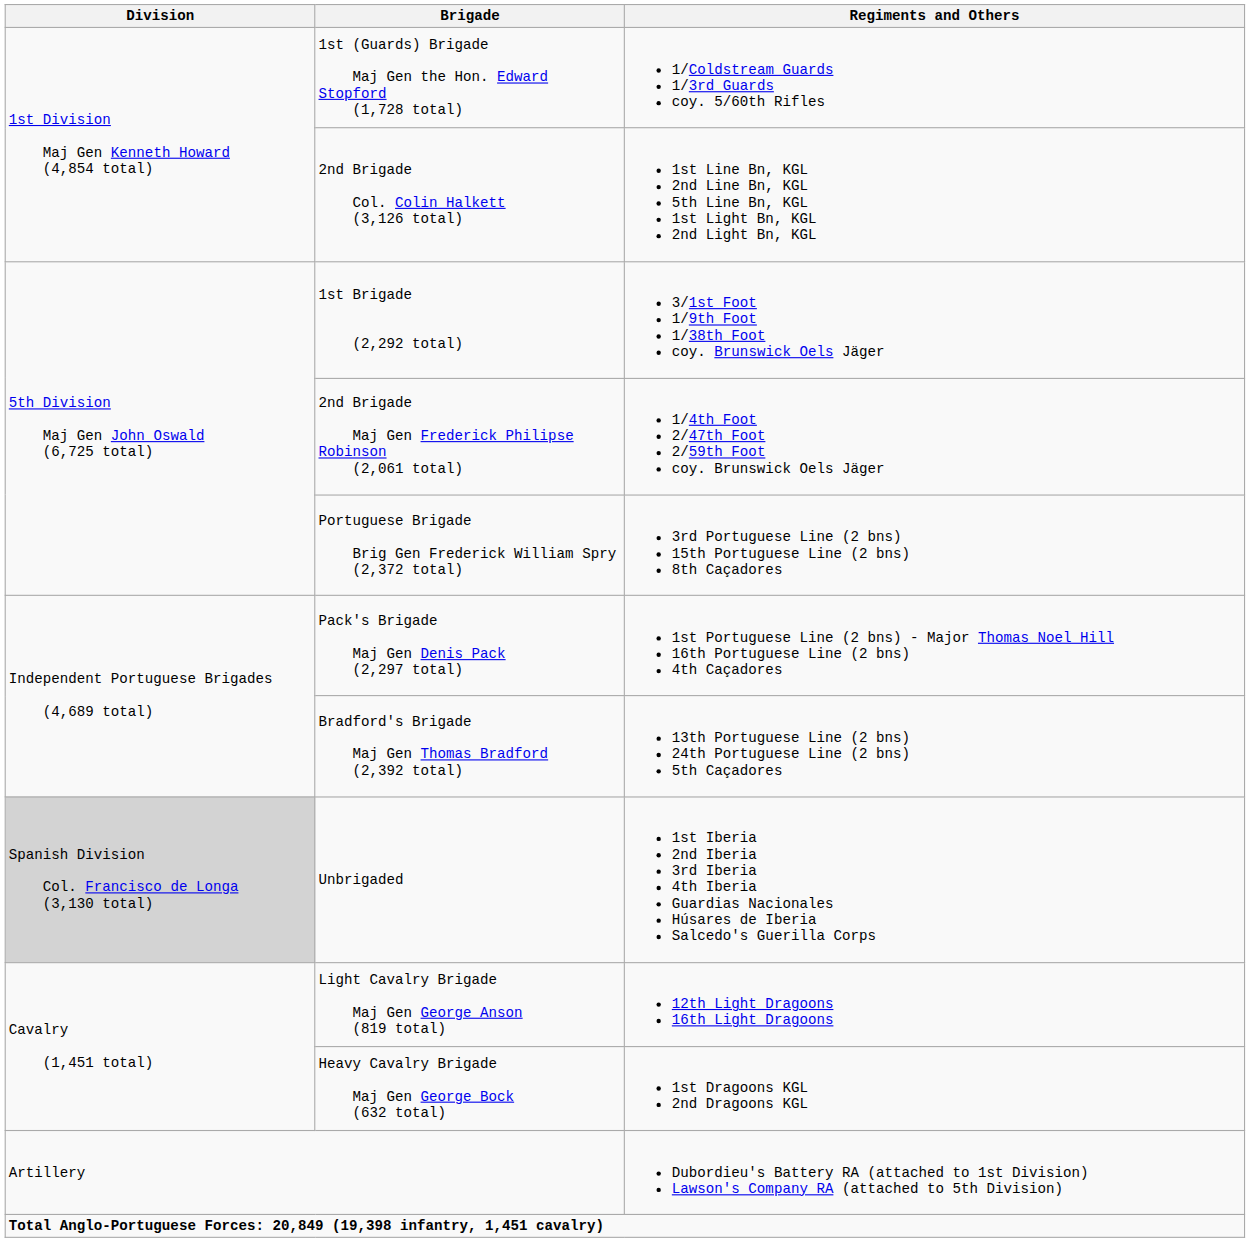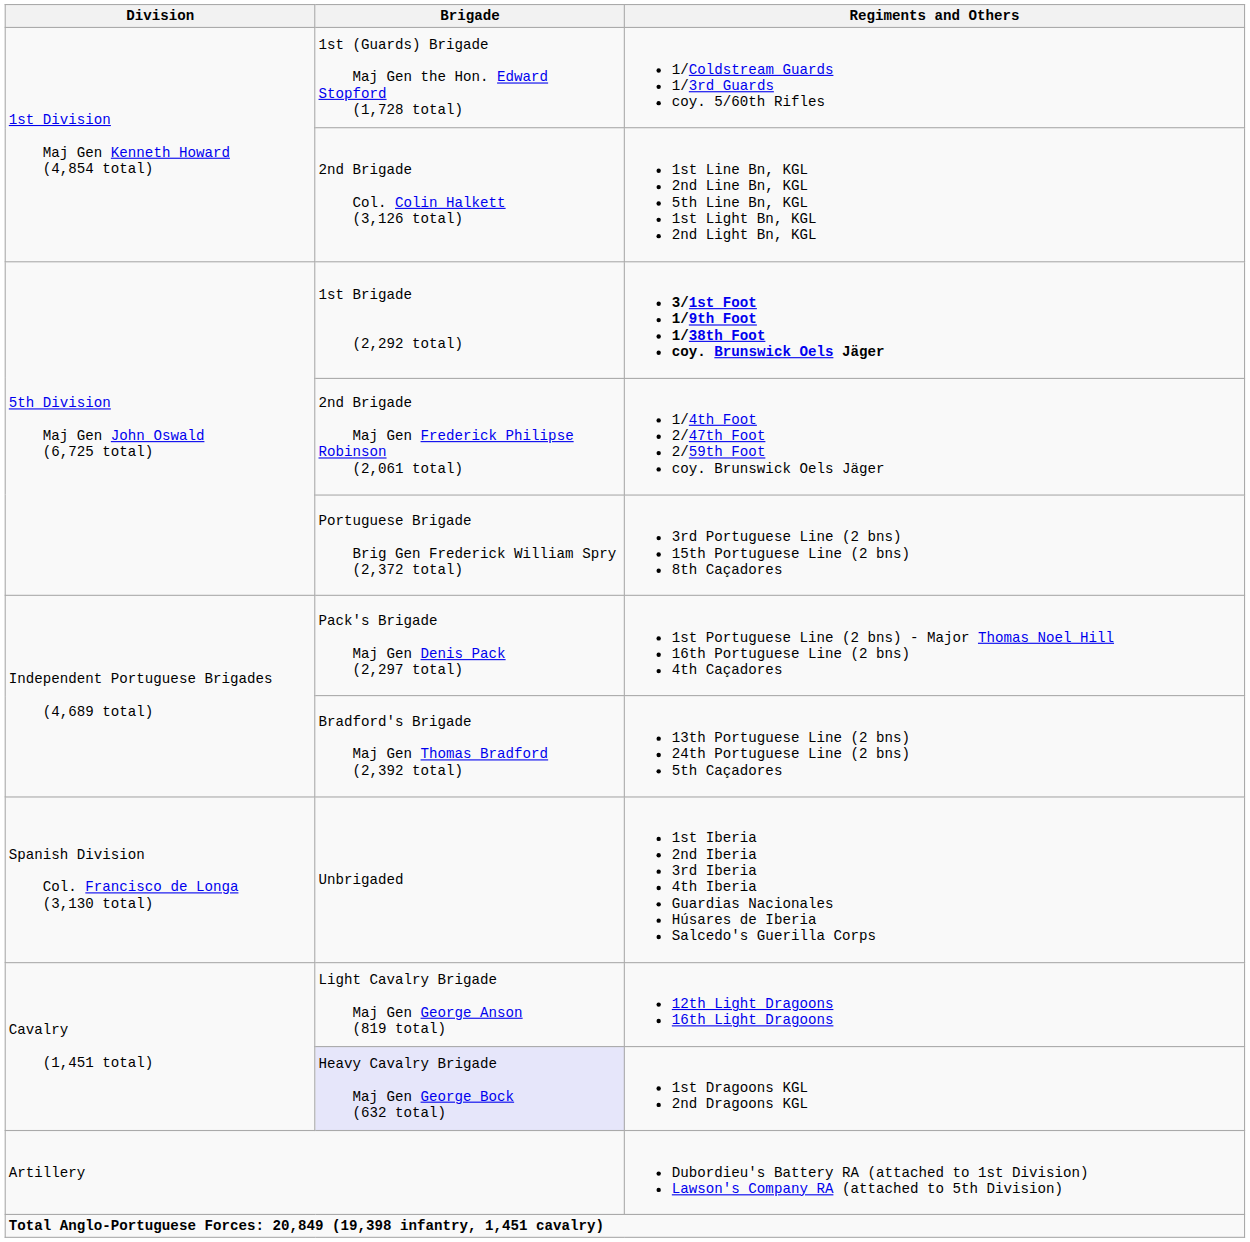1st Brigade (2,292 total) | Regiments and Others: normal -> bold
Unbrigaded | Division: lightgrey background -> no background
Heavy Cavalry Brigade Maj Gen George Bock (632 total) | Brigade: no background -> lavender background
